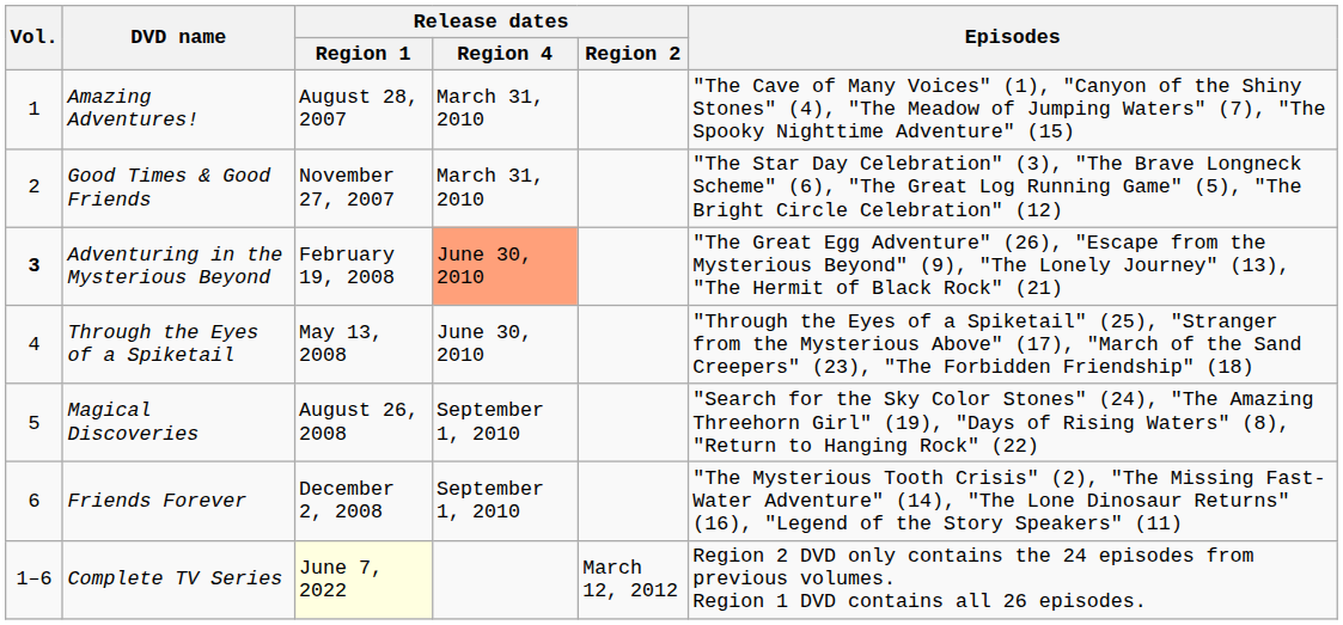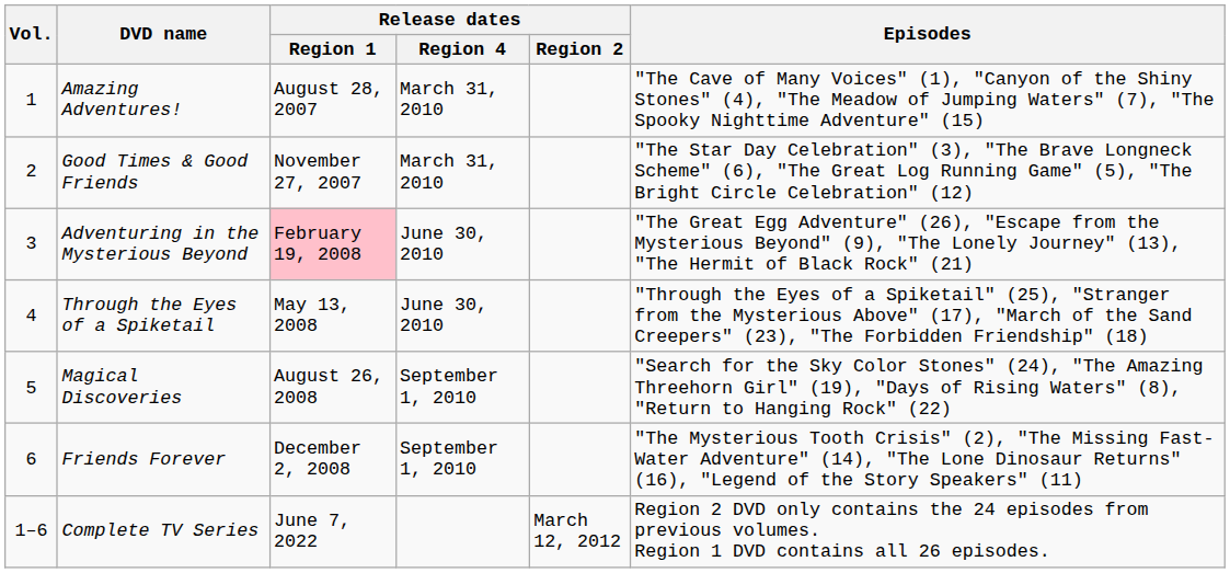Adventuring in the Mysterious Beyond | Vol.: bold -> normal
Adventuring in the Mysterious Beyond | Release dates / Region 1: no background -> pink background
Adventuring in the Mysterious Beyond | Release dates / Region 4: lightsalmon background -> no background
Complete TV Series | Release dates / Region 1: lightyellow background -> no background
